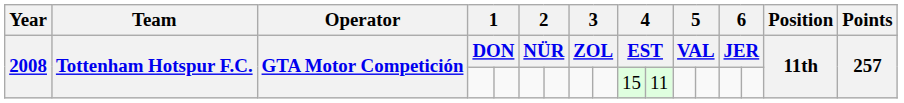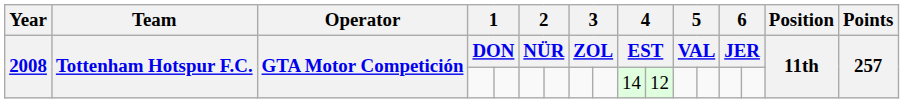row 3 | column 10: 15 -> 14
row 3 | column 11: 11 -> 12
